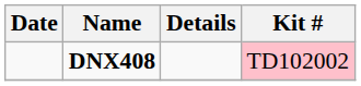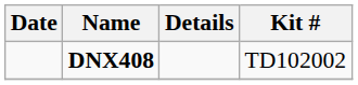DNX408 | Kit #: pink background -> no background
